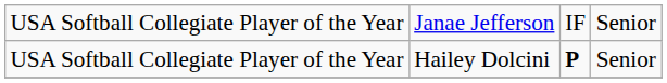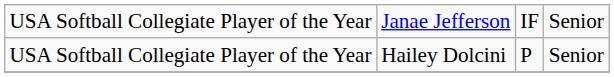USA Softball Collegiate Player of the Year / Hailey Dolcini | column 3: bold -> normal
